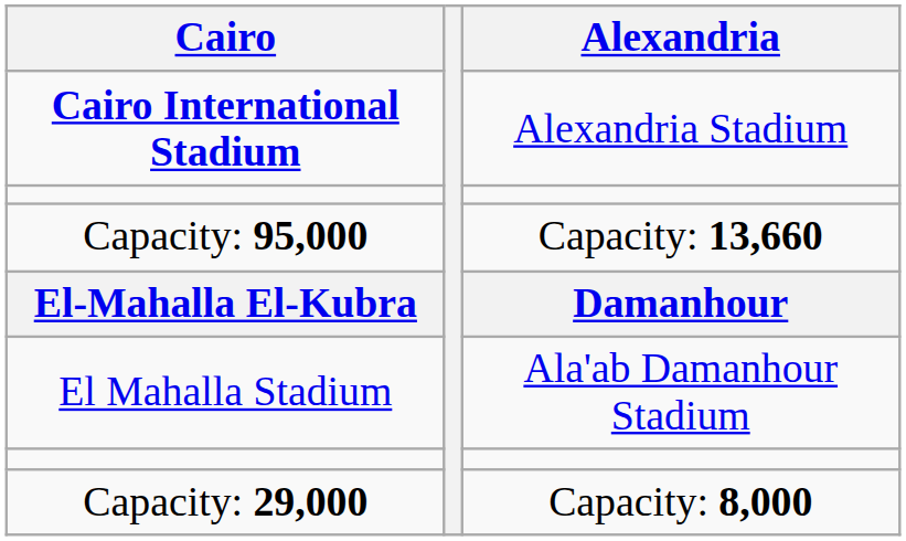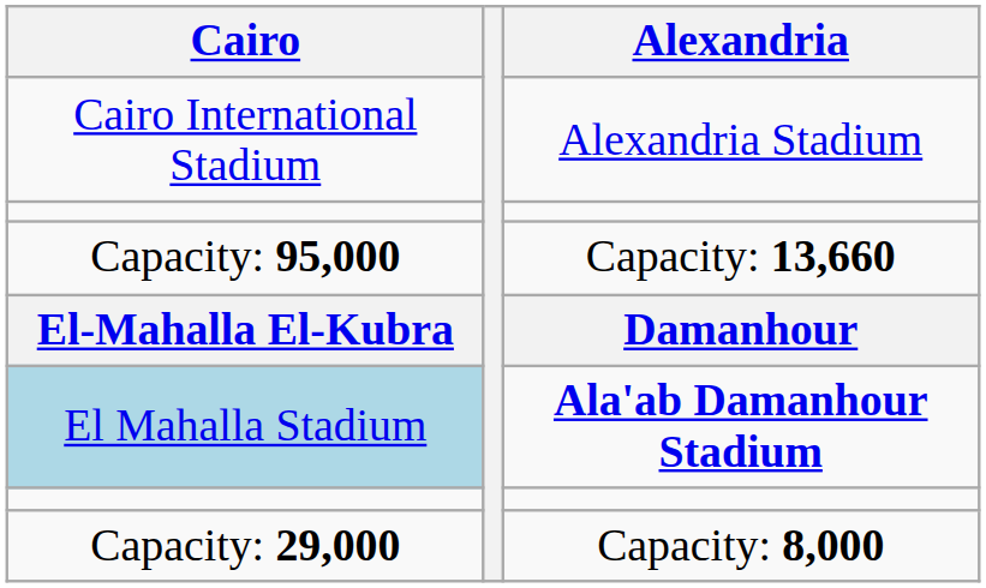Cairo International Stadium | Cairo: bold -> normal
El Mahalla Stadium | Cairo: no background -> lightblue background
El Mahalla Stadium | Alexandria: normal -> bold
